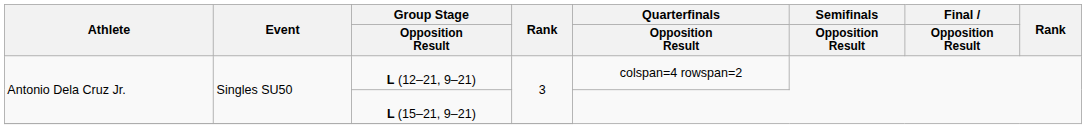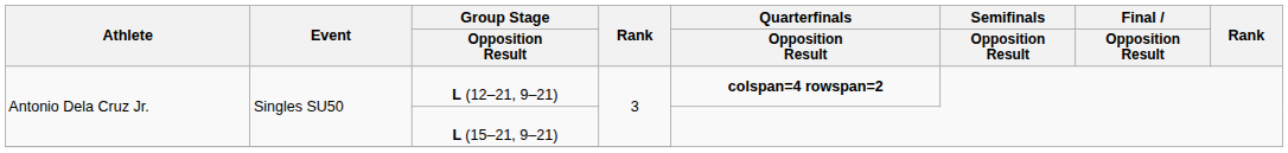L (12–21, 9–21) | Quarterfinals / Opposition Result: normal -> bold
